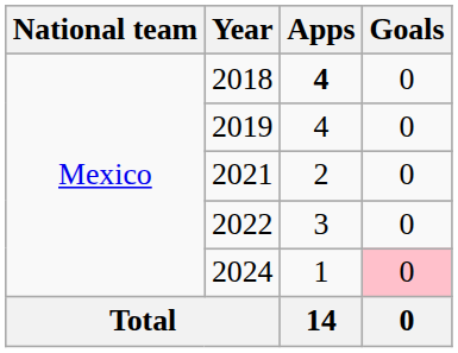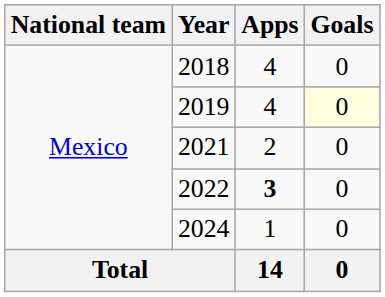2018 | Apps: bold -> normal
2019 | Goals: no background -> lightyellow background
2022 | Apps: normal -> bold
2024 | Goals: pink background -> no background
